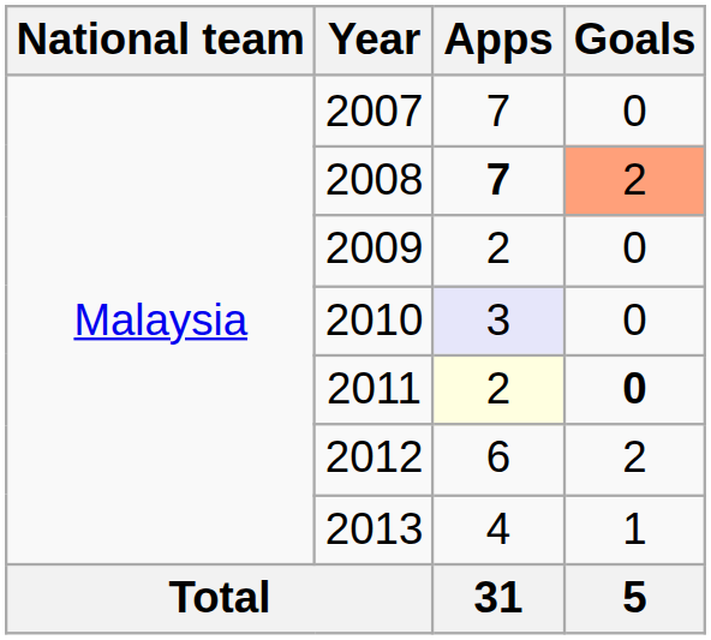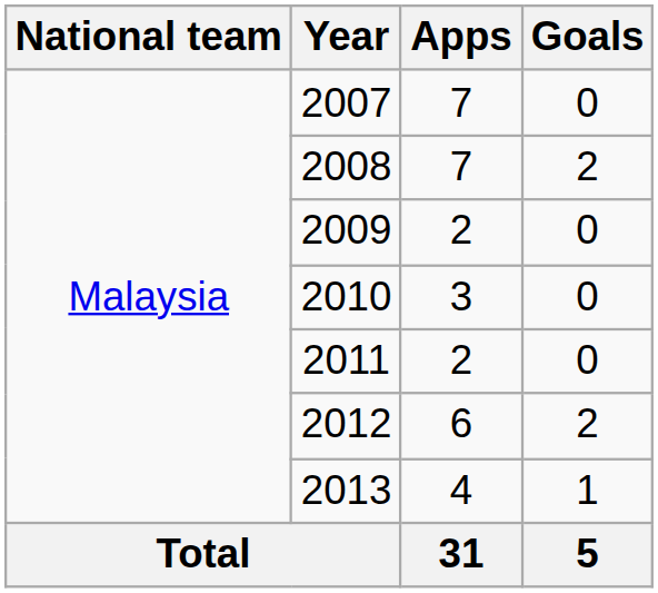2008 | Apps: bold -> normal
2008 | Goals: lightsalmon background -> no background
2010 | Apps: lavender background -> no background
2011 | Apps: lightyellow background -> no background
2011 | Goals: bold -> normal
